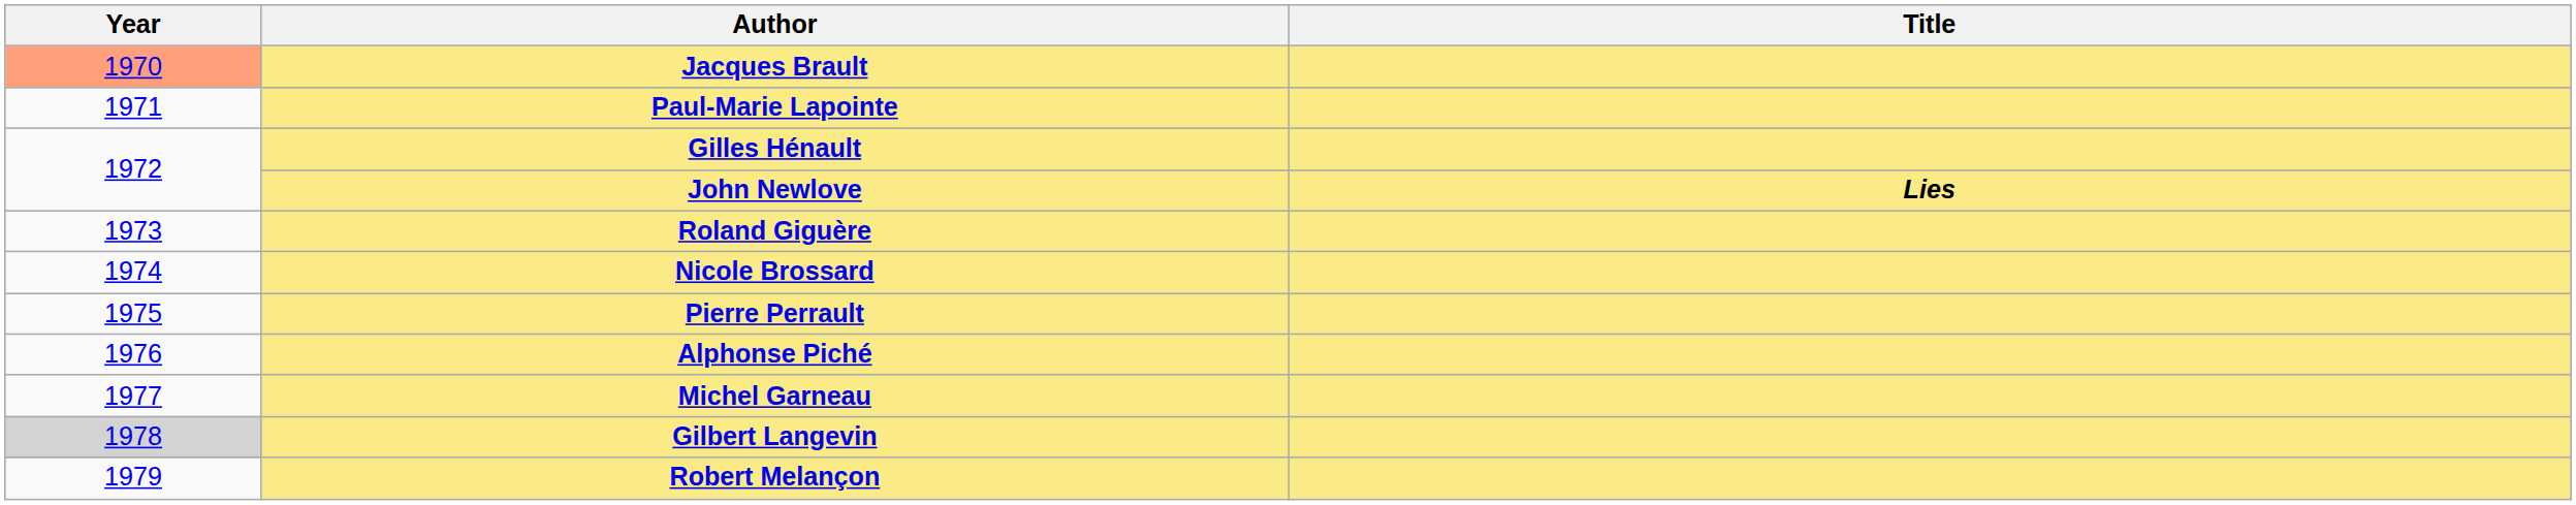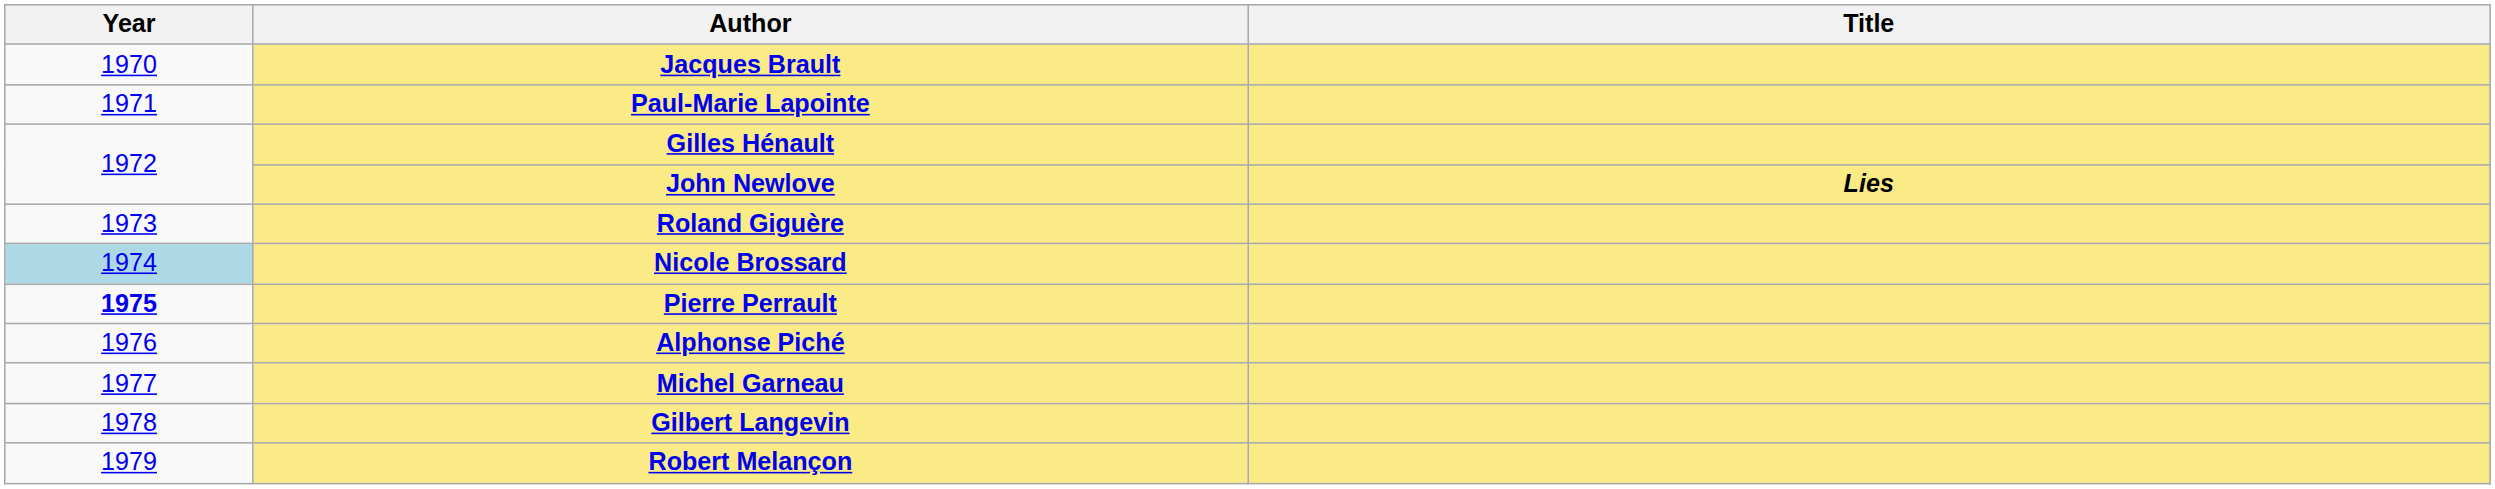Jacques Brault | Year: lightsalmon background -> no background
Nicole Brossard | Year: no background -> lightblue background
Pierre Perrault | Year: normal -> bold
Gilbert Langevin | Year: lightgrey background -> no background
